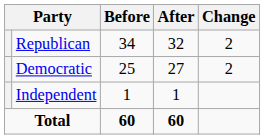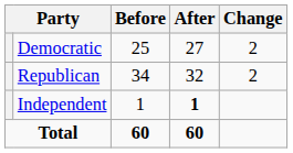rows swapped: Republican <-> Democratic
Independent | After: normal -> bold
